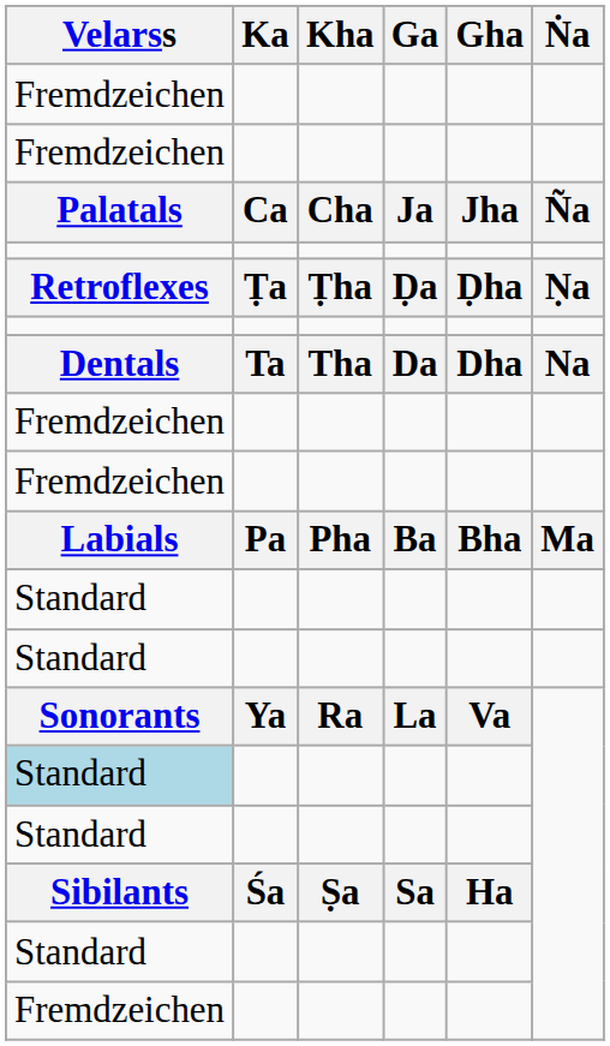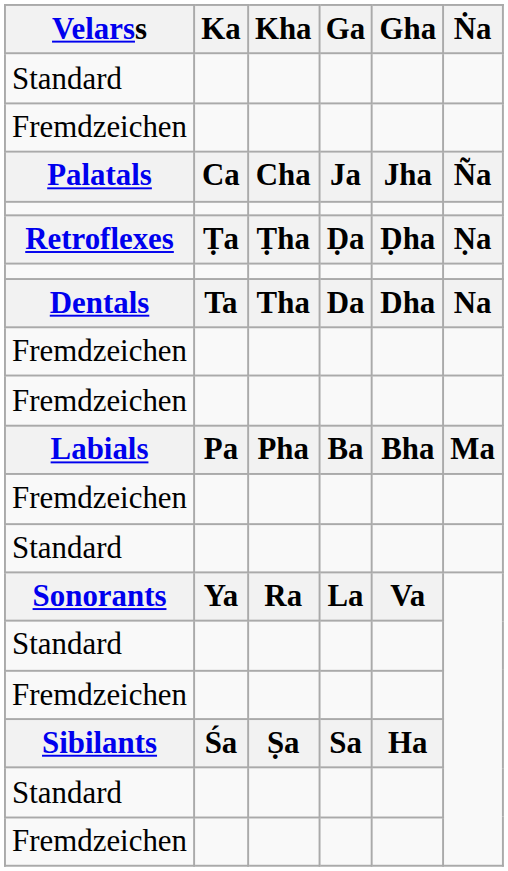row 2 | Velarss: Fremdzeichen -> Standard
row 12 | Velarss: Standard -> Fremdzeichen
row 15 | Velarss: lightblue background -> no background
row 16 | Velarss: Standard -> Fremdzeichen
